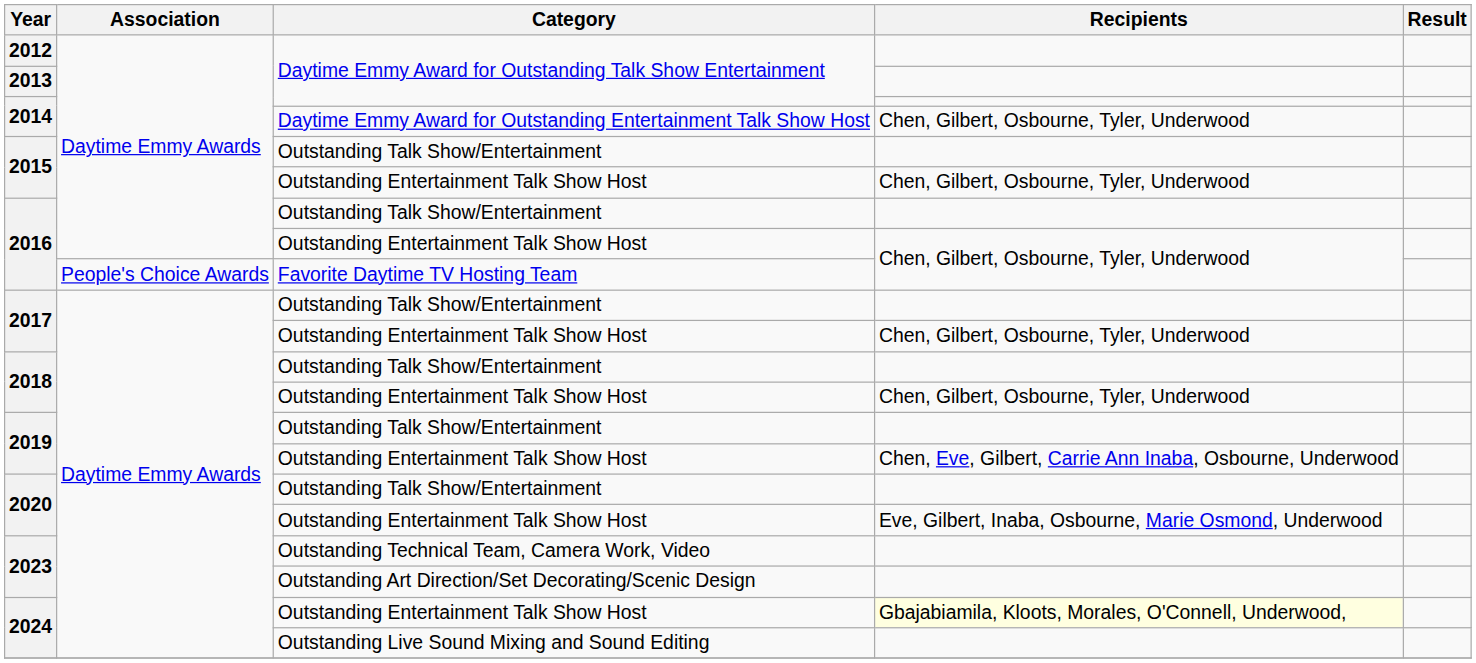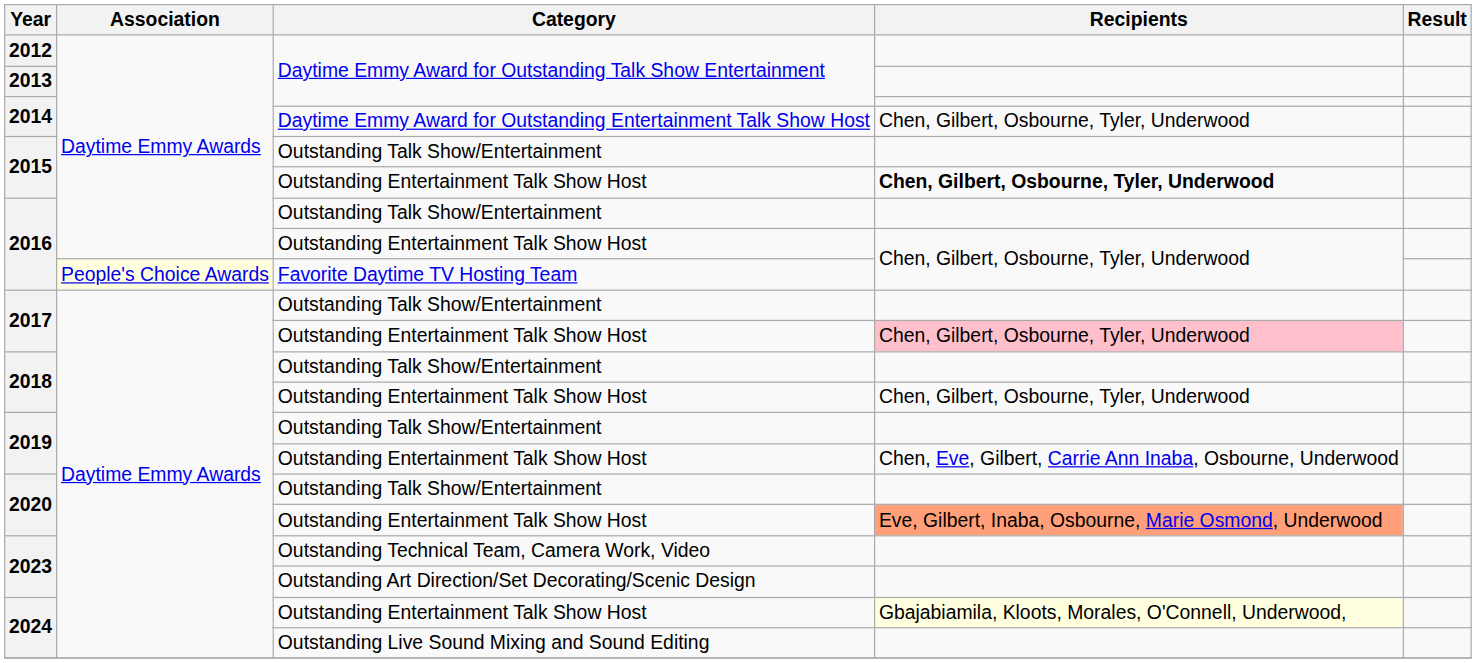2015 / Outstanding Entertainment Talk Show Host | Recipients: normal -> bold
2016 / Favorite Daytime TV Hosting Team | Association: no background -> lightyellow background
2017 / Outstanding Entertainment Talk Show Host | Recipients: no background -> pink background
2020 / Outstanding Entertainment Talk Show Host | Recipients: no background -> lightsalmon background
